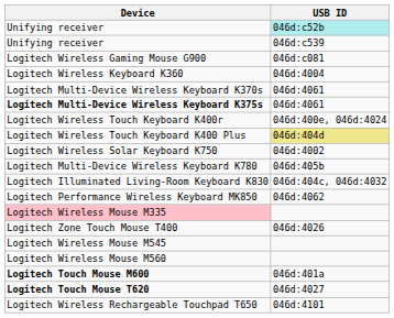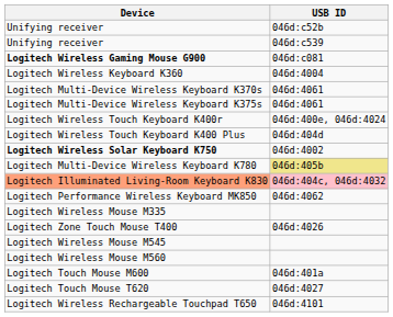row 2 | USB ID: paleturquoise background -> no background
row 4 | Device: normal -> bold
row 7 | Device: bold -> normal
row 9 | USB ID: khaki background -> no background
row 10 | Device: normal -> bold
row 11 | USB ID: no background -> khaki background
row 12 | Device: no background -> lightsalmon background
row 12 | USB ID: no background -> pink background
row 14 | Device: pink background -> no background
row 18 | Device: bold -> normal
row 19 | Device: bold -> normal
